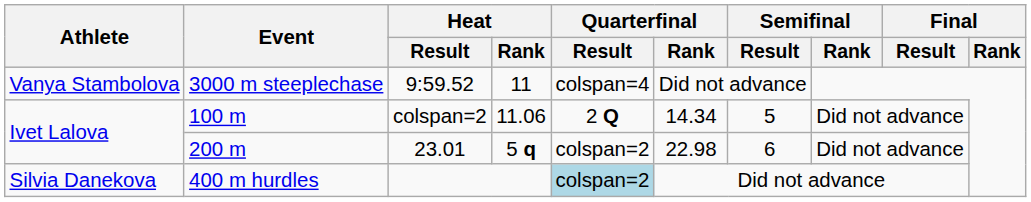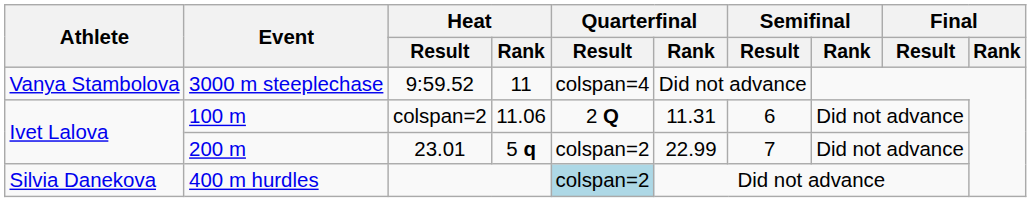100 m | Quarterfinal / Rank: 14.34 -> 11.31
100 m | Semifinal / Result: 5 -> 6
200 m | Quarterfinal / Rank: 22.98 -> 22.99
200 m | Semifinal / Result: 6 -> 7
